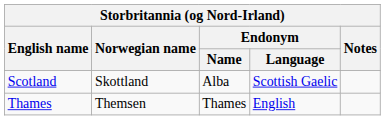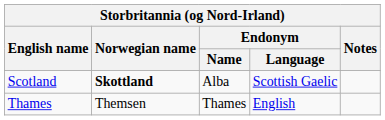Scotland | Norwegian name: normal -> bold
